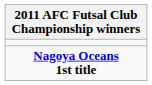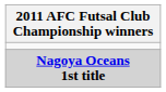row 3 | column 1: no background -> lightgrey background
